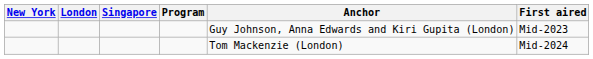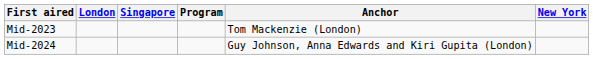columns swapped: New York <-> First aired
row 2 | Anchor: Guy Johnson, Anna Edwards and Kiri Gupita (London) -> Tom Mackenzie (London)
row 3 | Anchor: Tom Mackenzie (London) -> Guy Johnson, Anna Edwards and Kiri Gupita (London)
